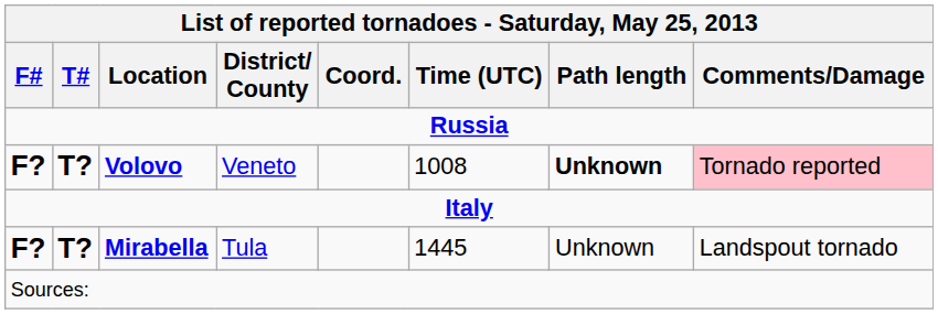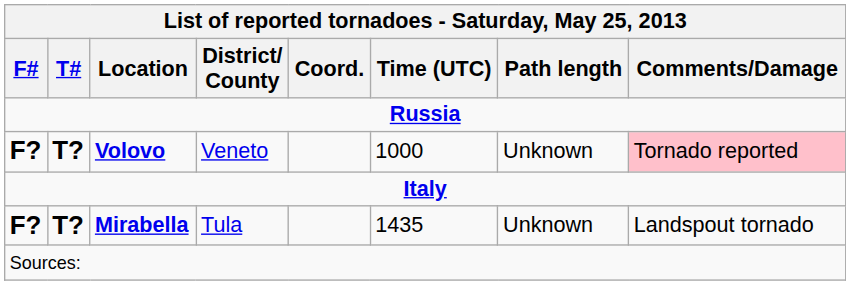Volovo | Time (UTC): 1008 -> 1000
Volovo | Path length: bold -> normal
Mirabella | Time (UTC): 1445 -> 1435
